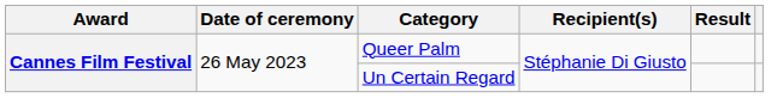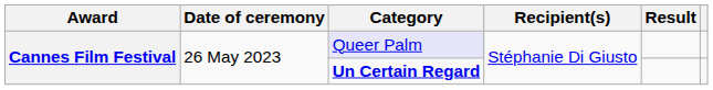Queer Palm | Category: no background -> lavender background
Un Certain Regard | Category: normal -> bold
